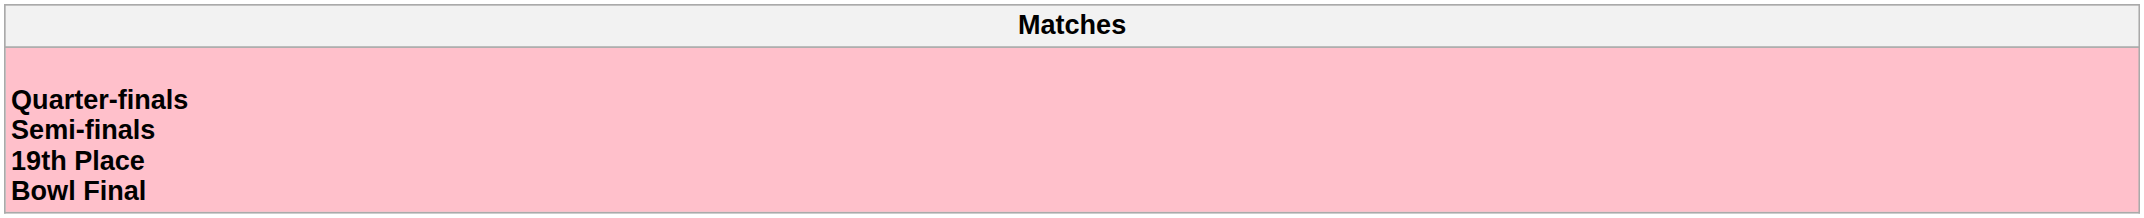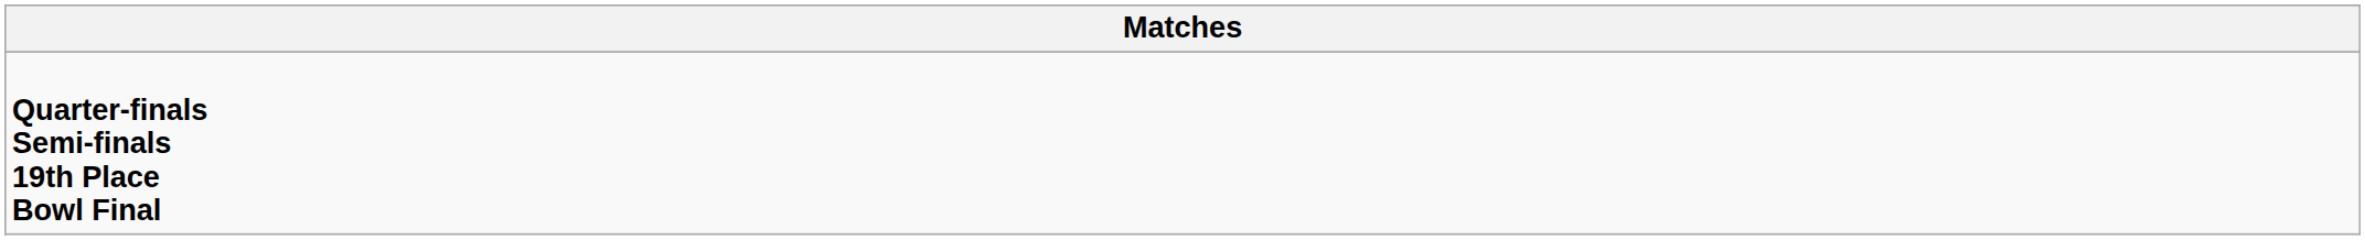row 2 | column 1: pink background -> no background
